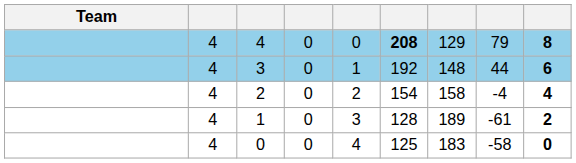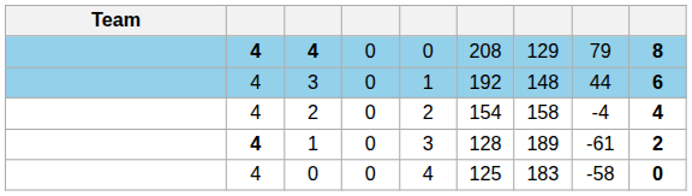row 2 | column 2: normal -> bold
row 2 | column 3: normal -> bold
row 2 | column 6: bold -> normal
row 5 | column 2: normal -> bold
